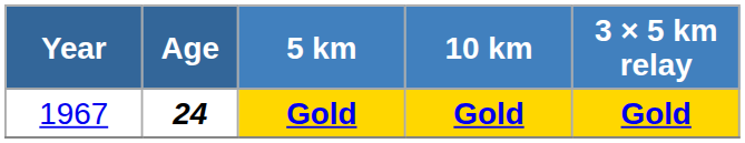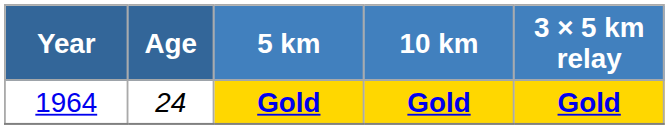row 2 | Year: 1967 -> 1964
row 2 | Age: bold -> normal
